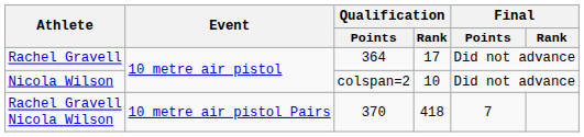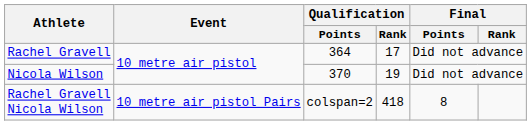Nicola Wilson | Qualification / Points: colspan=2 -> 370
Nicola Wilson | Qualification / Rank: 10 -> 19
Rachel Gravell Nicola Wilson | Qualification / Points: 370 -> colspan=2
Rachel Gravell Nicola Wilson | Final / Points: 7 -> 8
